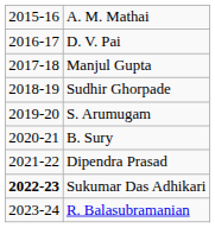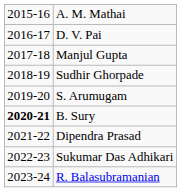B. Sury | column 1: normal -> bold
Sukumar Das Adhikari | column 1: bold -> normal
